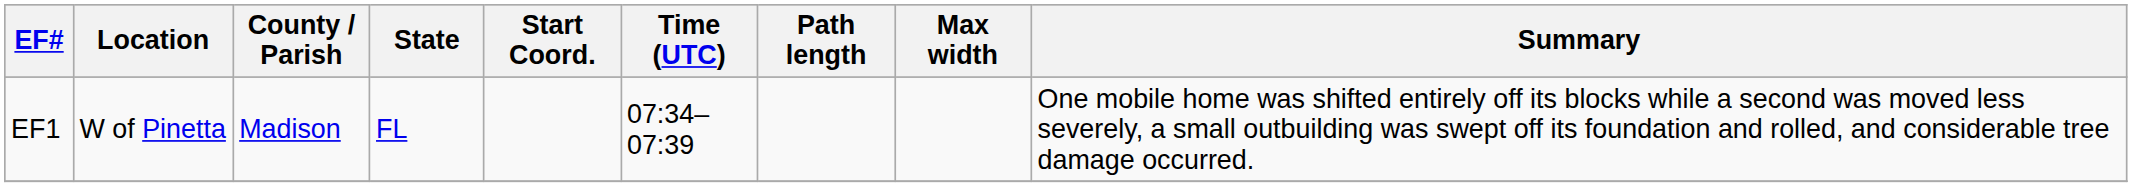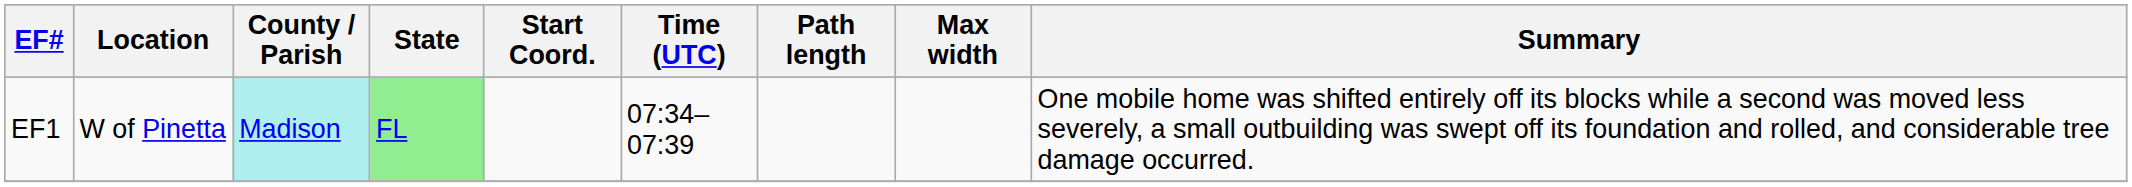EF1 | County / Parish: no background -> paleturquoise background
EF1 | State: no background -> lightgreen background
